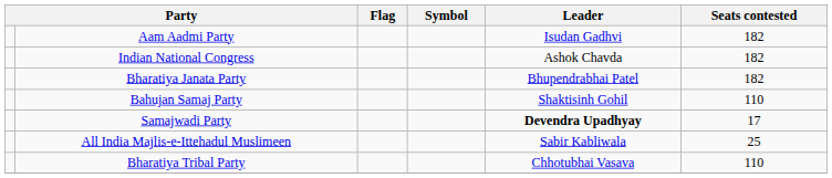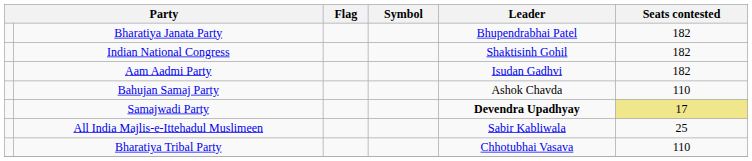rows swapped: Bharatiya Janata Party <-> Aam Aadmi Party
Indian National Congress | Leader: Ashok Chavda -> Shaktisinh Gohil
Bahujan Samaj Party | Leader: Shaktisinh Gohil -> Ashok Chavda
Samajwadi Party | Seats contested: no background -> khaki background
